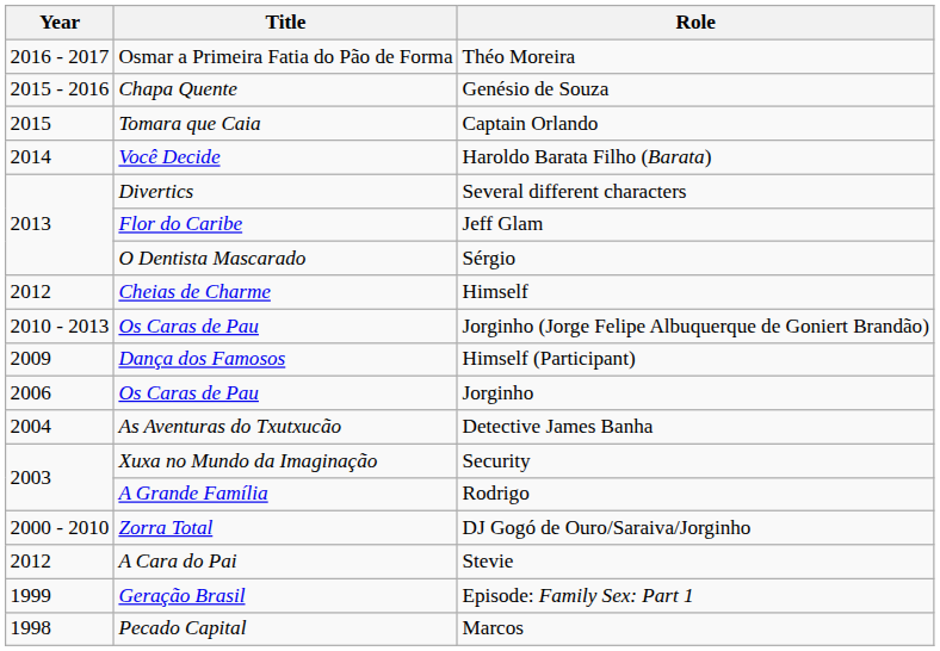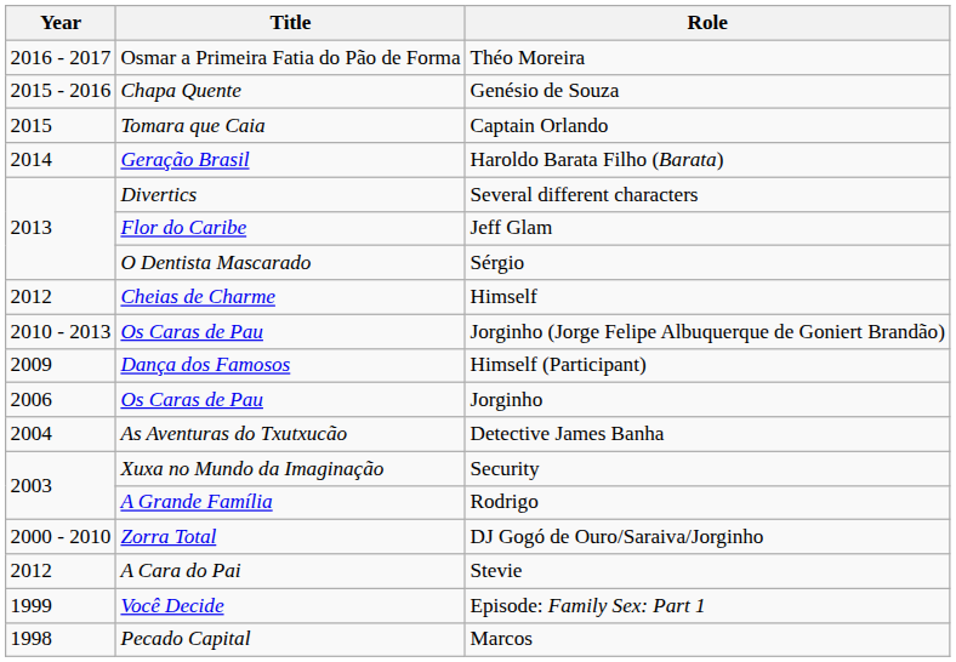Haroldo Barata Filho (Barata) | Title: Você Decide -> Geração Brasil
Episode: Family Sex: Part 1 | Title: Geração Brasil -> Você Decide
